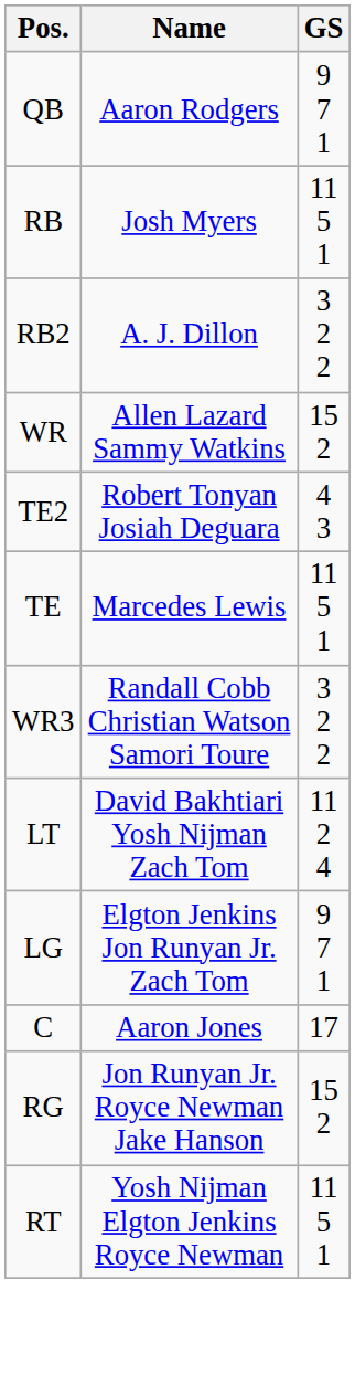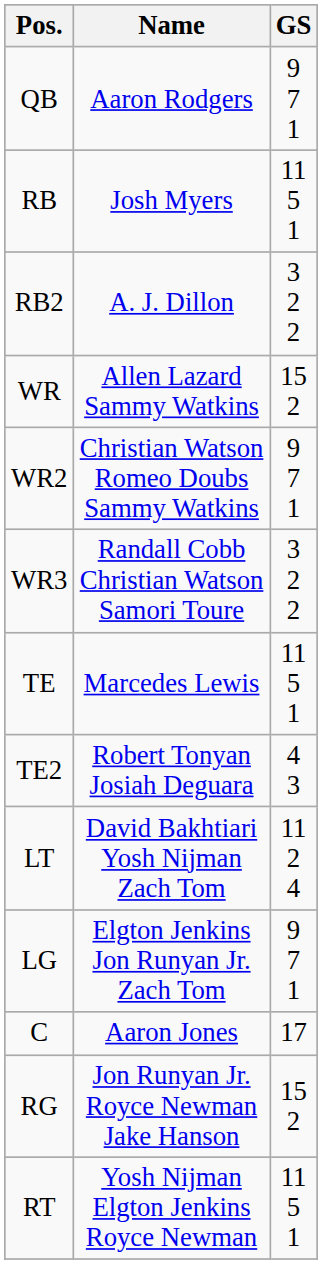+ row: WR2 | Christian Watson Romeo Doubs Sammy Watkins | 9 7 1
rows swapped: WR3 <-> TE2
